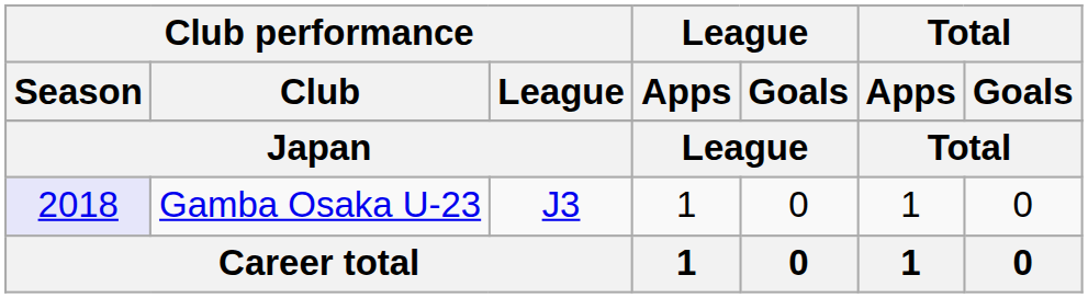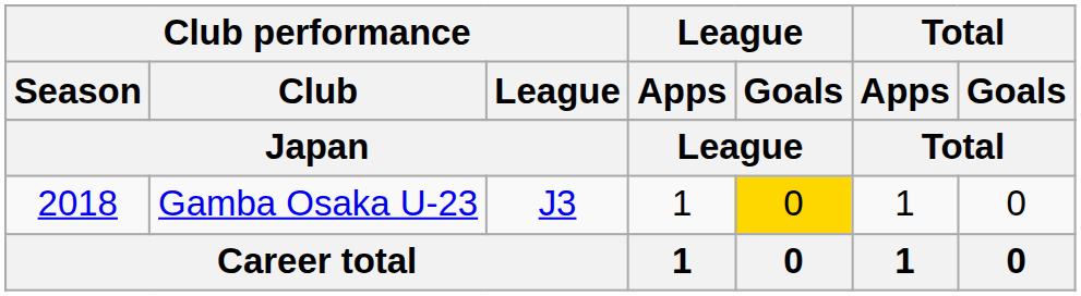Gamba Osaka U-23 | Club performance / Season: lavender background -> no background
Gamba Osaka U-23 | League / Goals: no background -> gold background
